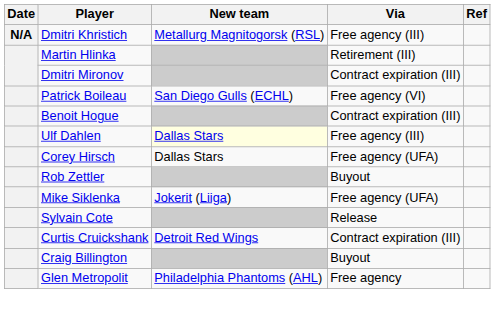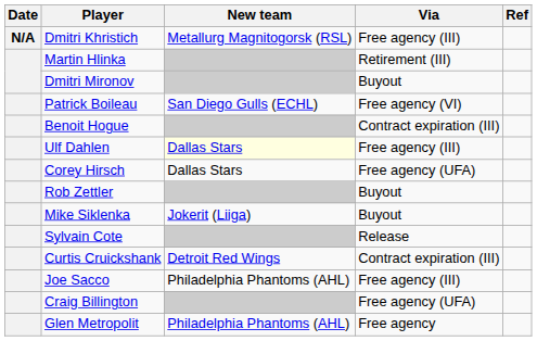Dmitri Mironov | Via: Contract expiration (III) -> Buyout
Mike Siklenka | Via: Free agency (UFA) -> Buyout
+ row: Joe Sacco | Philadelphia Phantoms (AHL) | Free agency (III)
Craig Billington | Via: Buyout -> Free agency (UFA)
